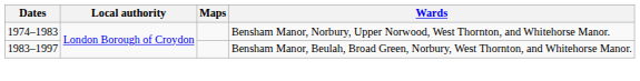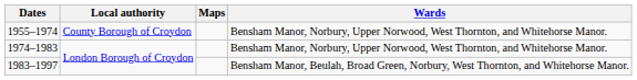+ row: 1955–1974 | County Borough of Croydon | Bensham Manor, Norbury, Upper Norwood, West Thornton, and Whitehorse Manor.
